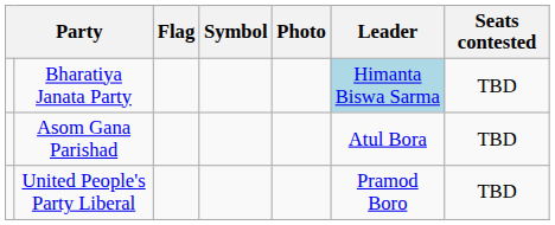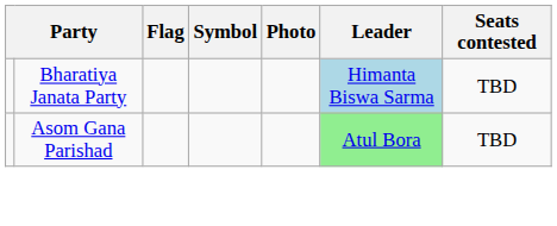Asom Gana Parishad | Leader: no background -> lightgreen background
- row: United People's Party Liberal | Pramod Boro | TBD
